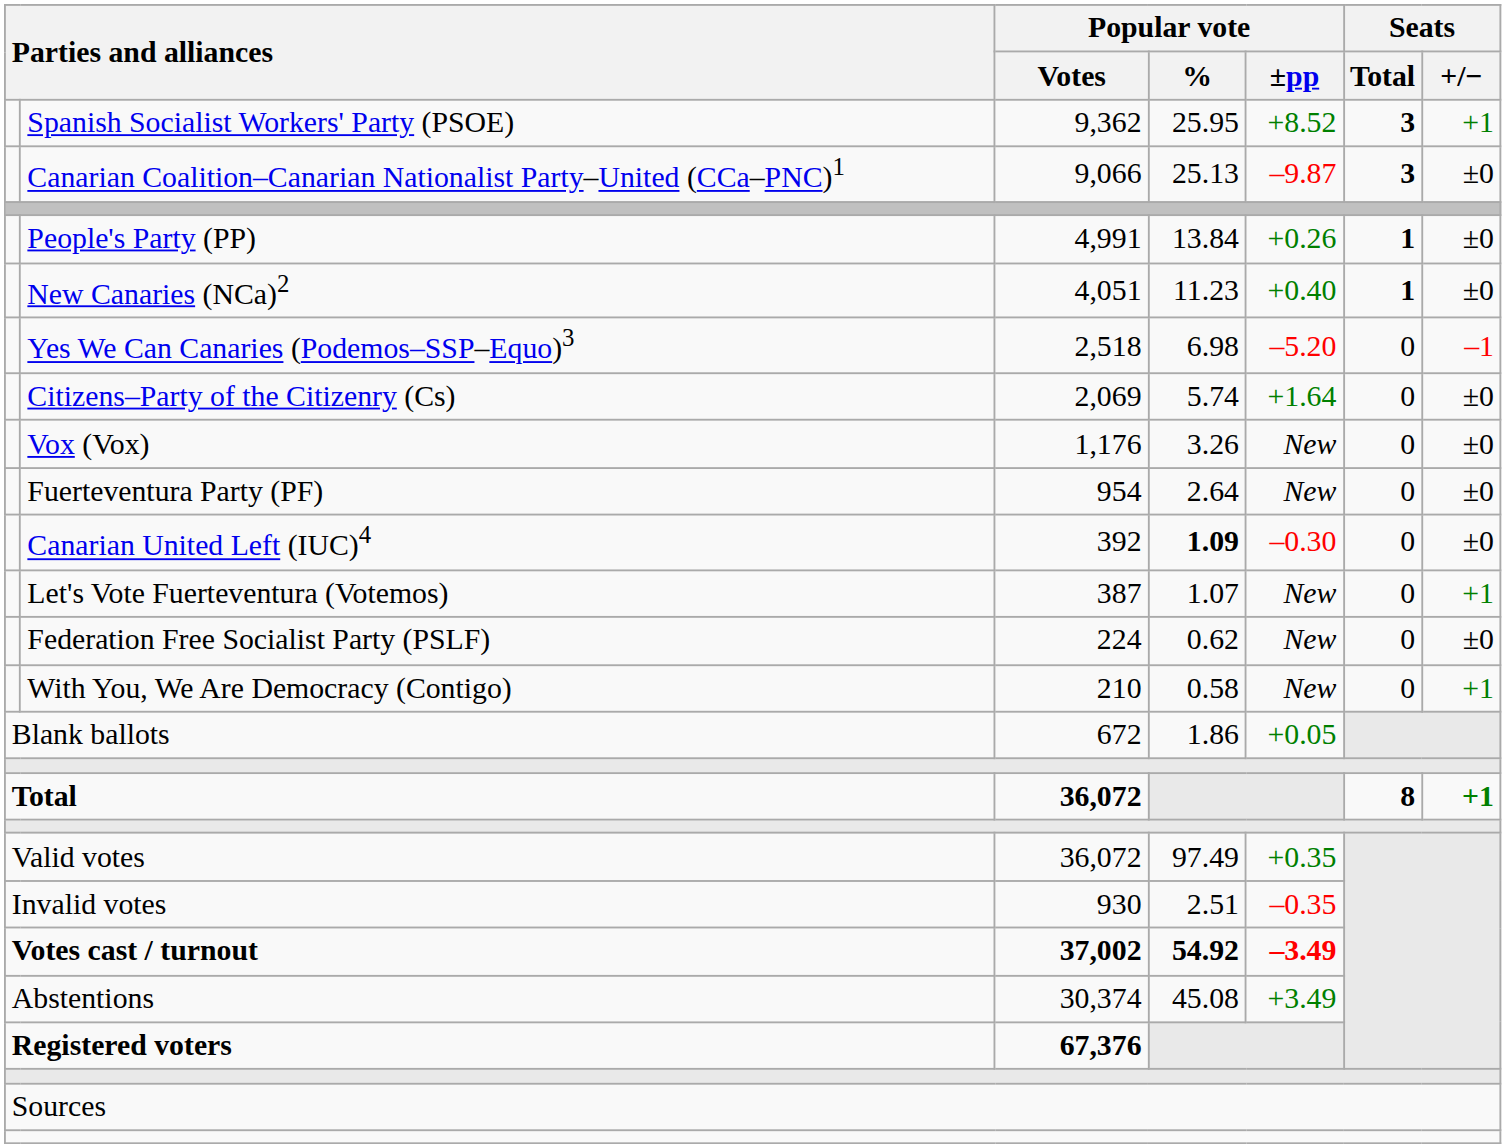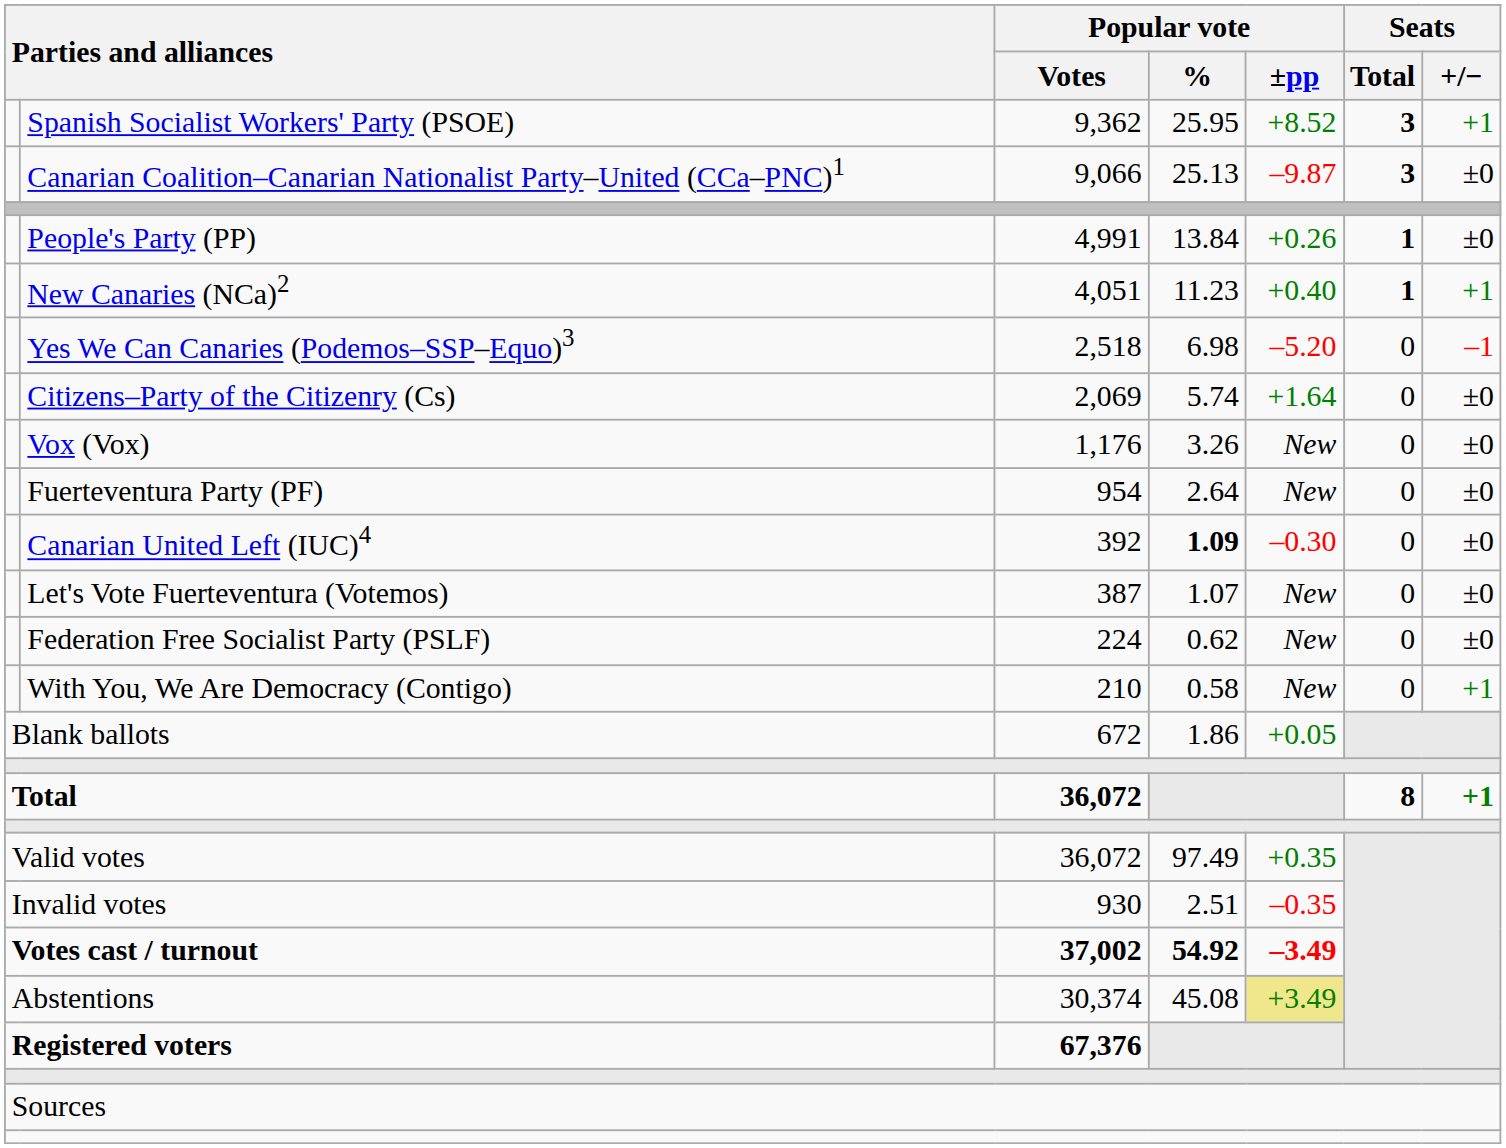New Canaries (NCa)2 | Seats / +/−: ±0 -> +1
Let's Vote Fuerteventura (Votemos) | Seats / +/−: +1 -> ±0
Abstentions | Popular vote / ±pp: no background -> khaki background
